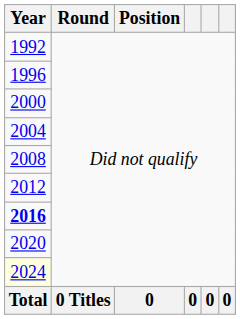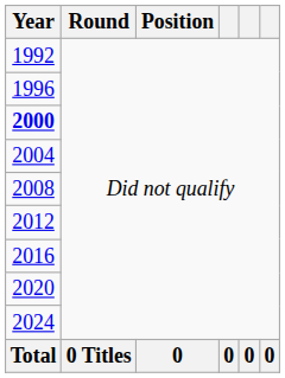2000 | Year: normal -> bold
2016 | Year: bold -> normal
2024 | Year: lightyellow background -> no background
